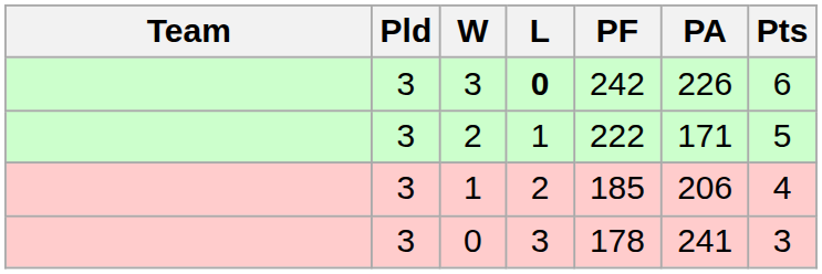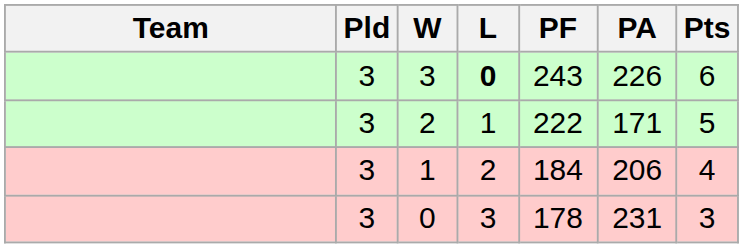row 2 | PF: 242 -> 243
row 4 | PF: 185 -> 184
row 5 | PA: 241 -> 231
